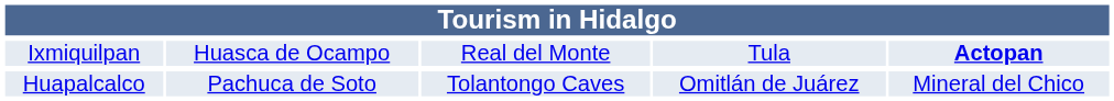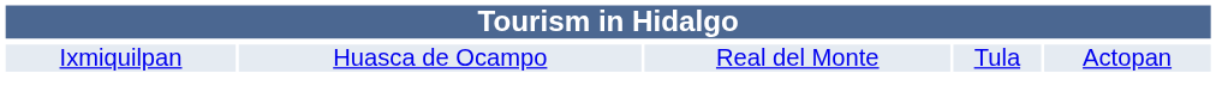Ixmiquilpan | column 5: bold -> normal
- row: Huapalcalco | Pachuca de Soto | Tolantongo Caves | Omitlán de Juárez | Mineral del Chico
